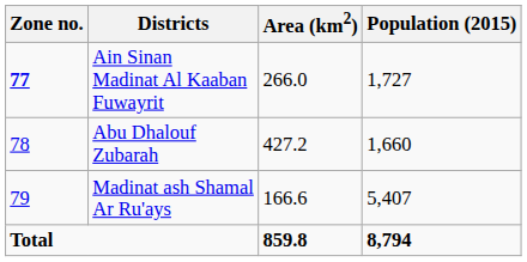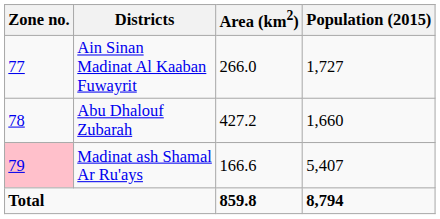Ain Sinan Madinat Al Kaaban Fuwayrit | Zone no.: bold -> normal
Madinat ash Shamal Ar Ru'ays | Zone no.: no background -> pink background
